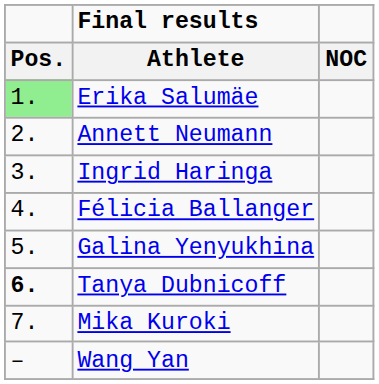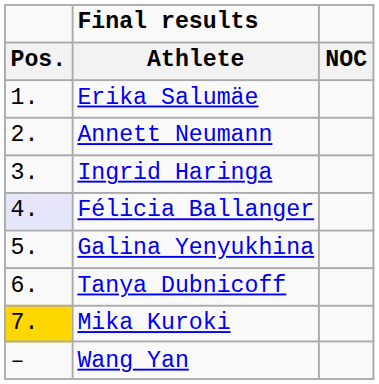Erika Salumäe | Pos.: lightgreen background -> no background
Félicia Ballanger | Pos.: no background -> lavender background
Tanya Dubnicoff | Pos.: bold -> normal
Mika Kuroki | Pos.: no background -> gold background
